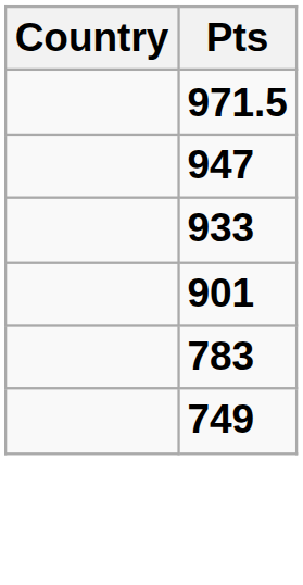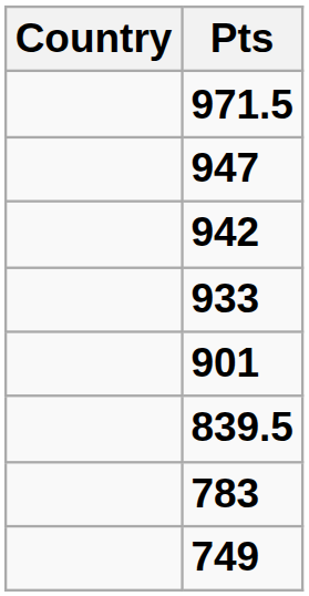+ row: 942
+ row: 839.5
